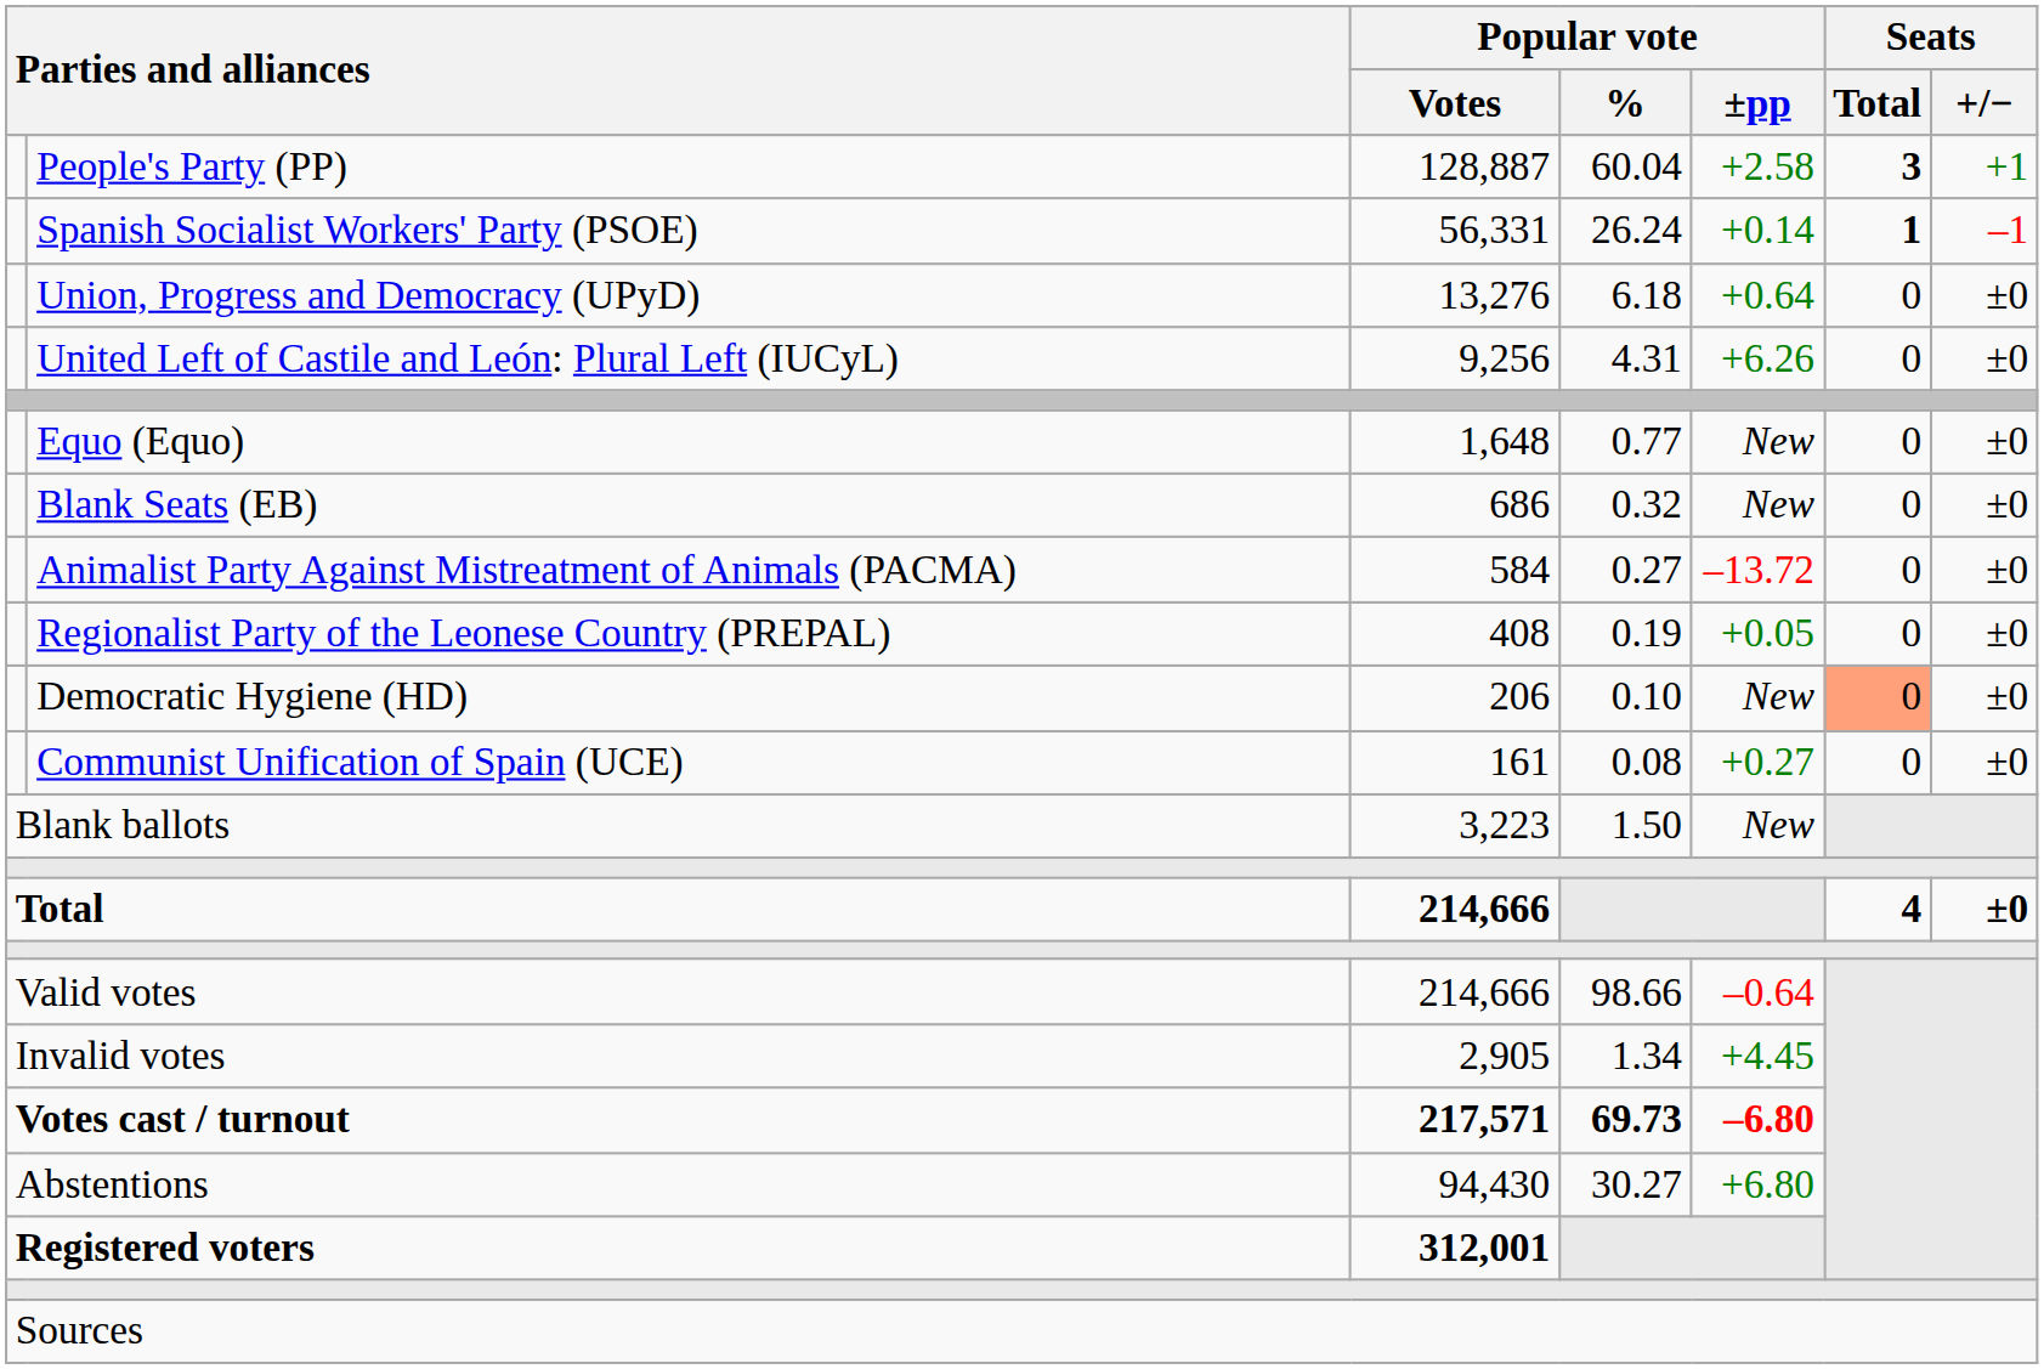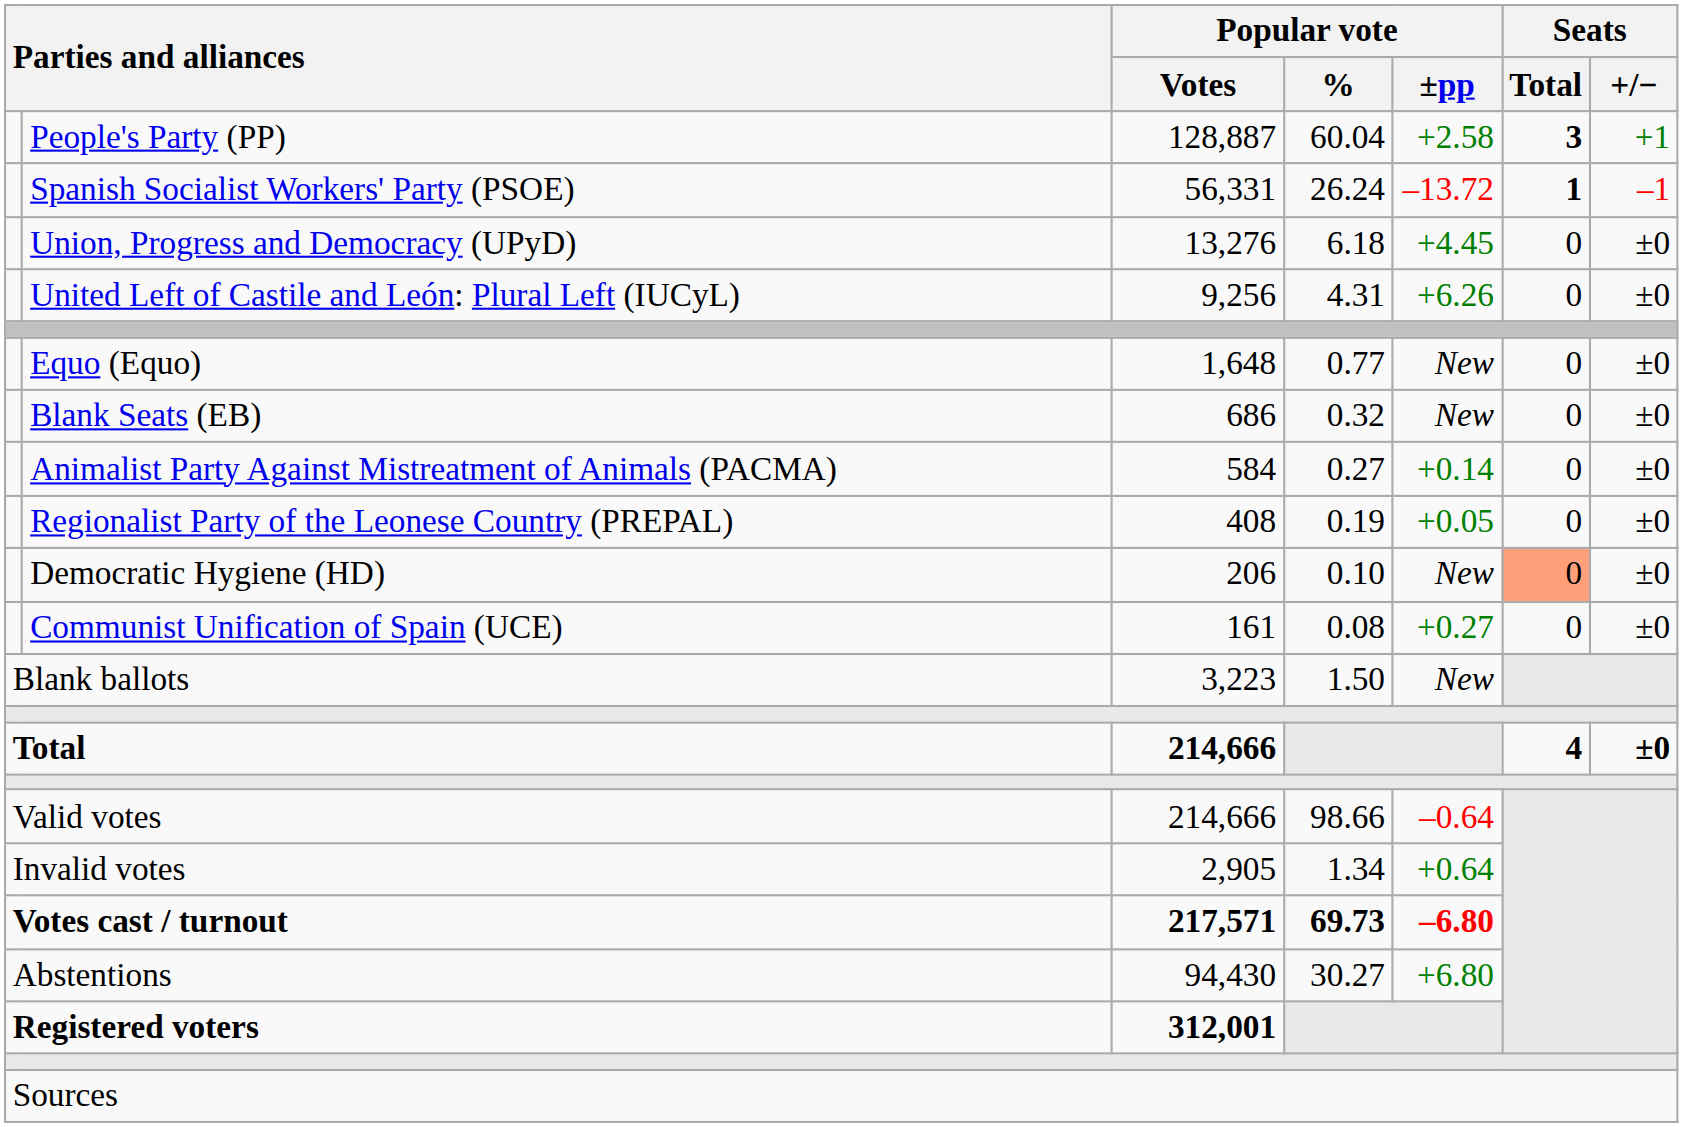Spanish Socialist Workers' Party (PSOE) | Popular vote / ±pp: +0.14 -> –13.72
Union, Progress and Democracy (UPyD) | Popular vote / ±pp: +0.64 -> +4.45
Animalist Party Against Mistreatment of Animals (PACMA) | Popular vote / ±pp: –13.72 -> +0.14
Invalid votes | Popular vote / ±pp: +4.45 -> +0.64
